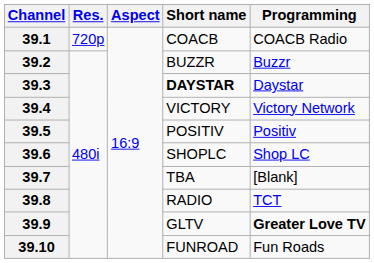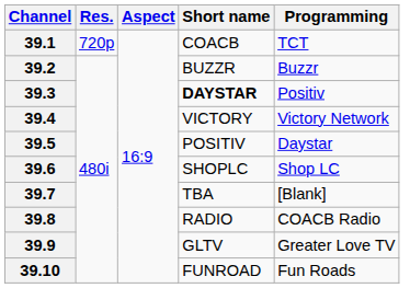39.1 | Programming: COACB Radio -> TCT
39.3 | Programming: Daystar -> Positiv
39.5 | Programming: Positiv -> Daystar
39.8 | Programming: TCT -> COACB Radio
39.9 | Programming: bold -> normal
